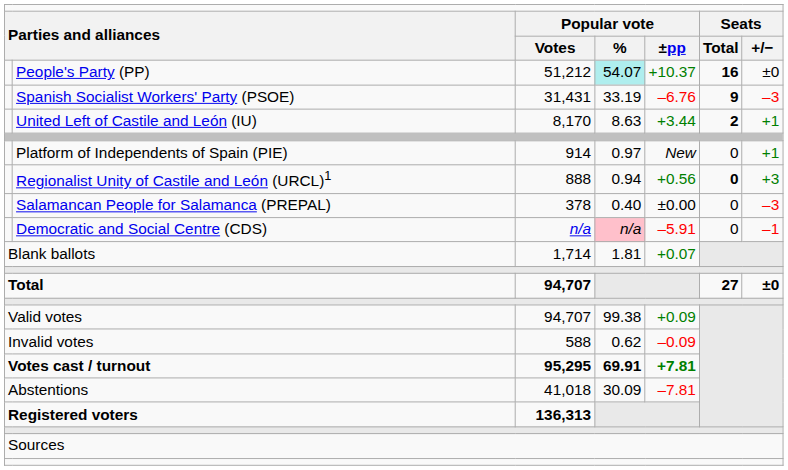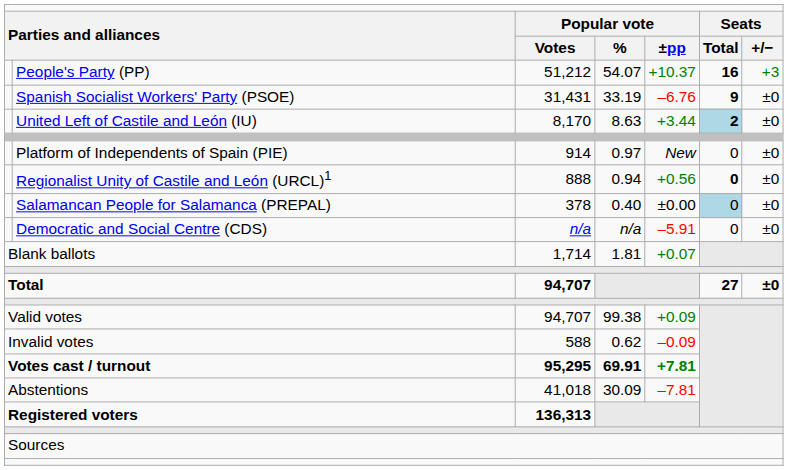People's Party (PP) | column 4: paleturquoise background -> no background
People's Party (PP) | column 7: ±0 -> +3
Spanish Socialist Workers' Party (PSOE) | column 7: –3 -> ±0
United Left of Castile and León (IU) | column 6: no background -> lightblue background
United Left of Castile and León (IU) | column 7: +1 -> ±0
Platform of Independents of Spain (PIE) | column 7: +1 -> ±0
Regionalist Unity of Castile and León (URCL)1 | column 7: +3 -> ±0
Salamancan People for Salamanca (PREPAL) | column 6: no background -> lightblue background
Salamancan People for Salamanca (PREPAL) | column 7: –3 -> ±0
Democratic and Social Centre (CDS) | column 4: pink background -> no background
Democratic and Social Centre (CDS) | column 7: –1 -> ±0
